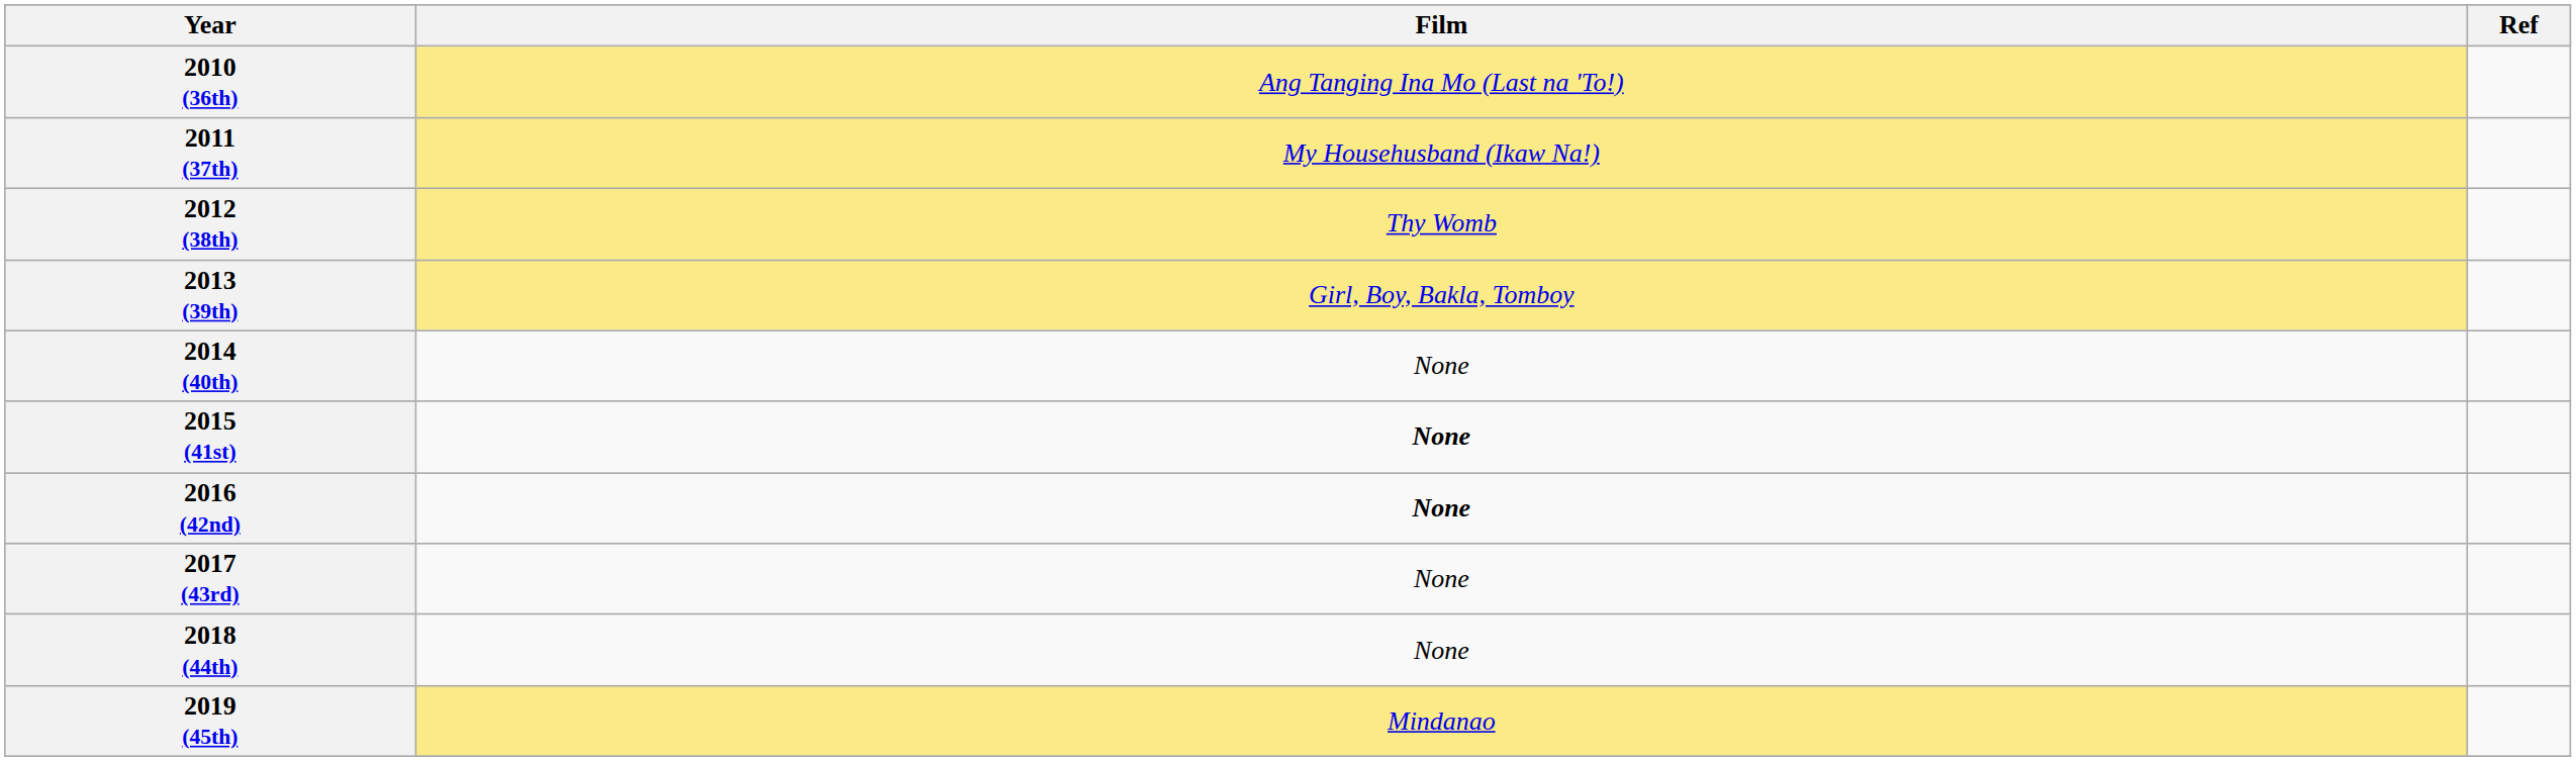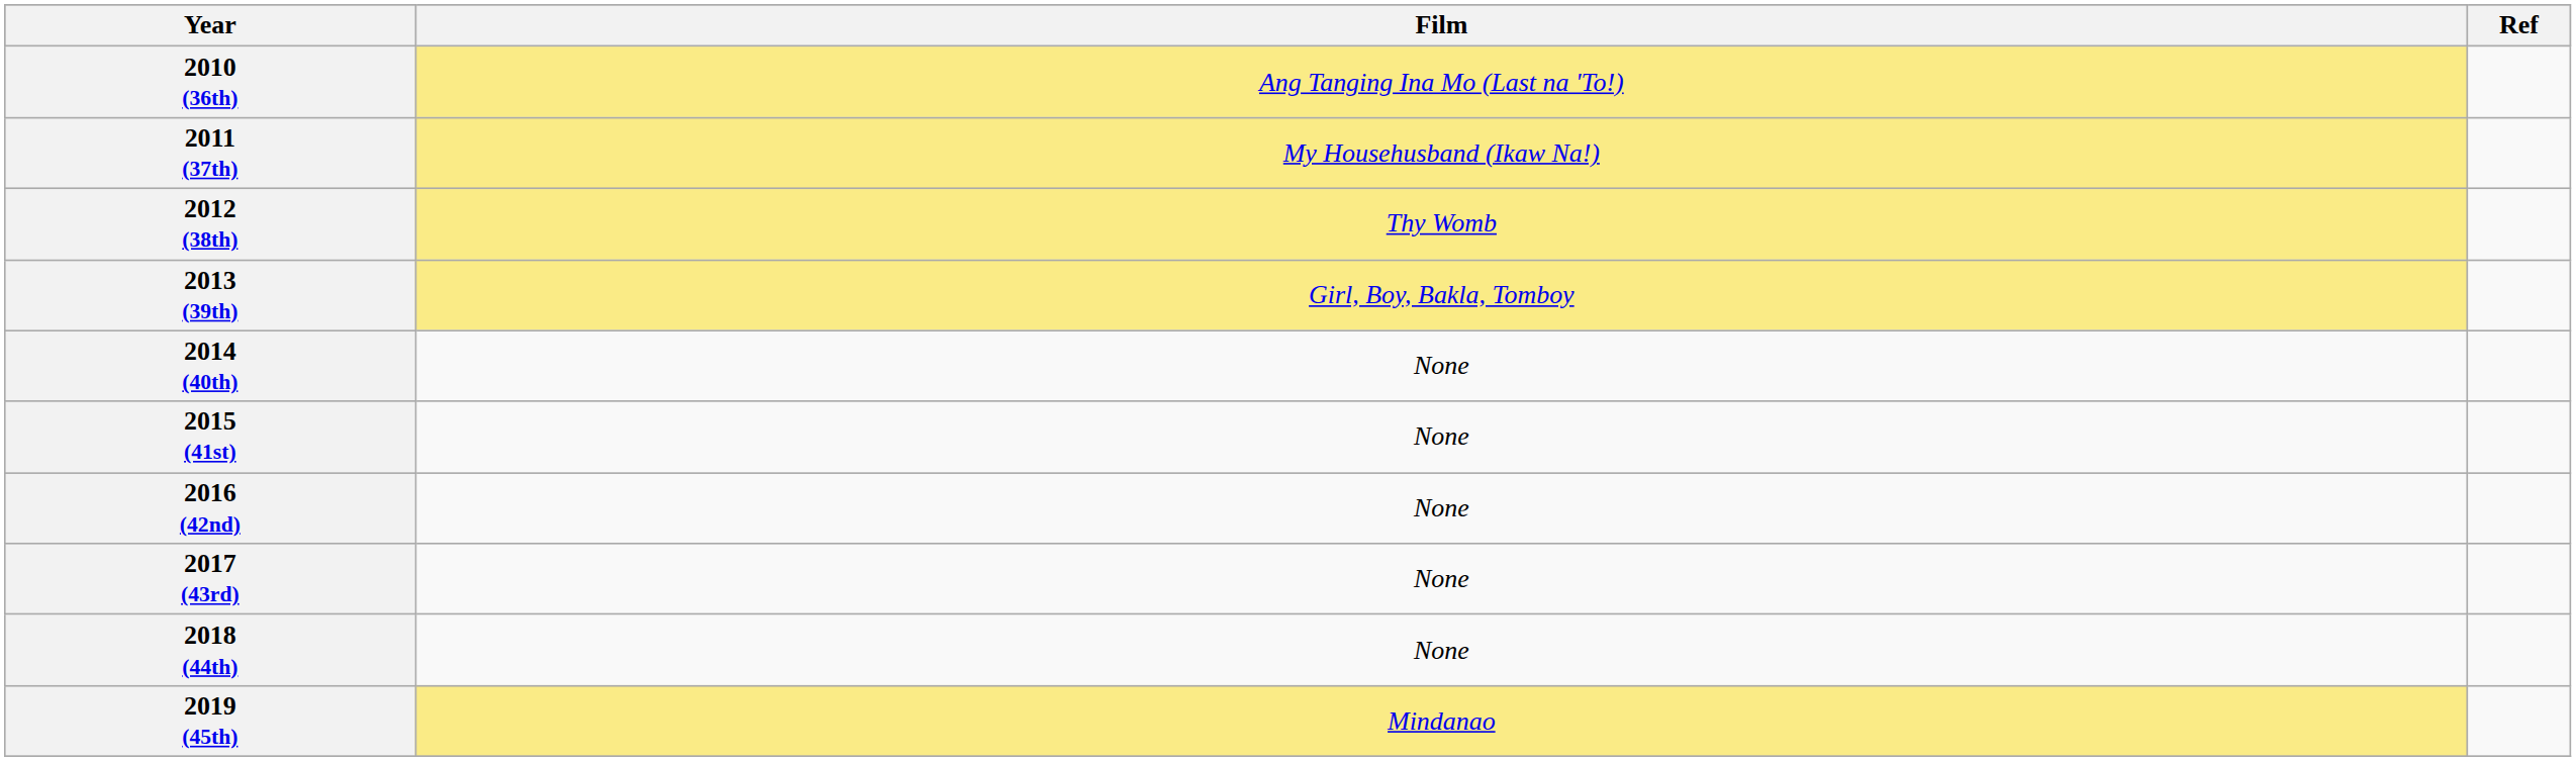2015 (41st) | Film: bold -> normal
2016 (42nd) | Film: bold -> normal
